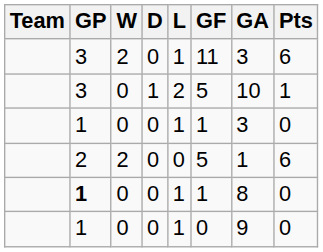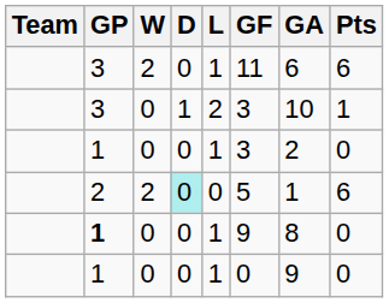row 2 | GA: 3 -> 6
row 3 | GF: 5 -> 3
row 4 | GF: 1 -> 3
row 4 | GA: 3 -> 2
row 5 | D: no background -> paleturquoise background
row 6 | GF: 1 -> 9
